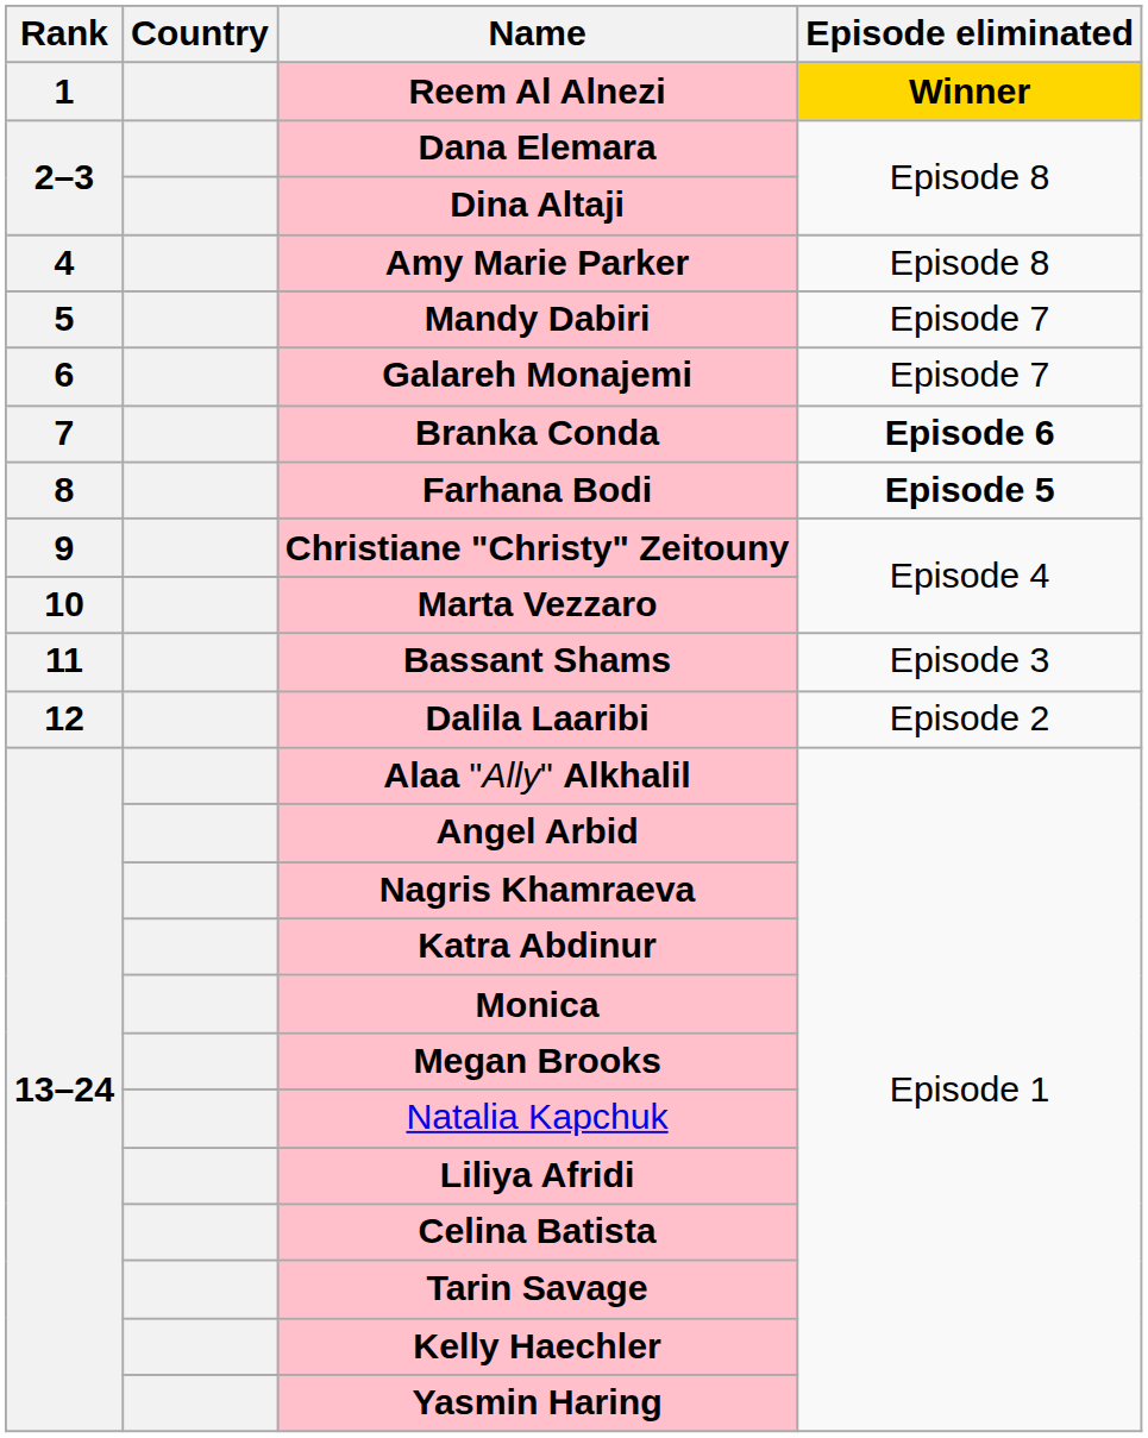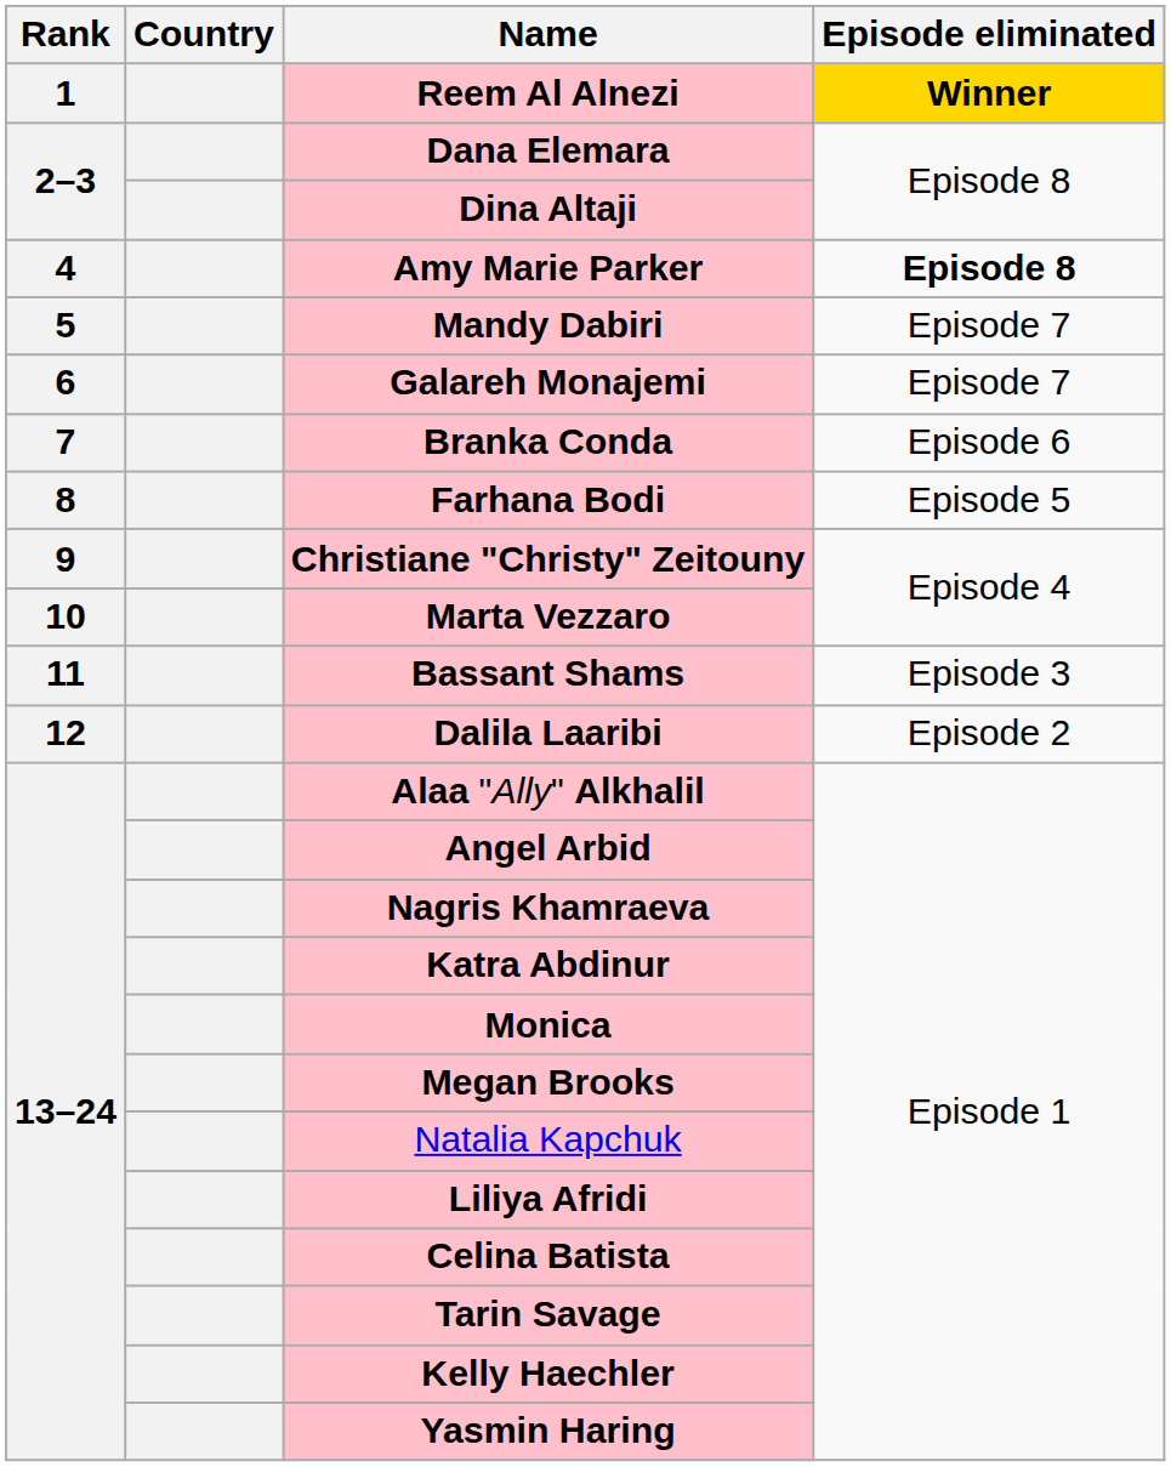Amy Marie Parker | Episode eliminated: normal -> bold
Branka Conda | Episode eliminated: bold -> normal
Farhana Bodi | Episode eliminated: bold -> normal
